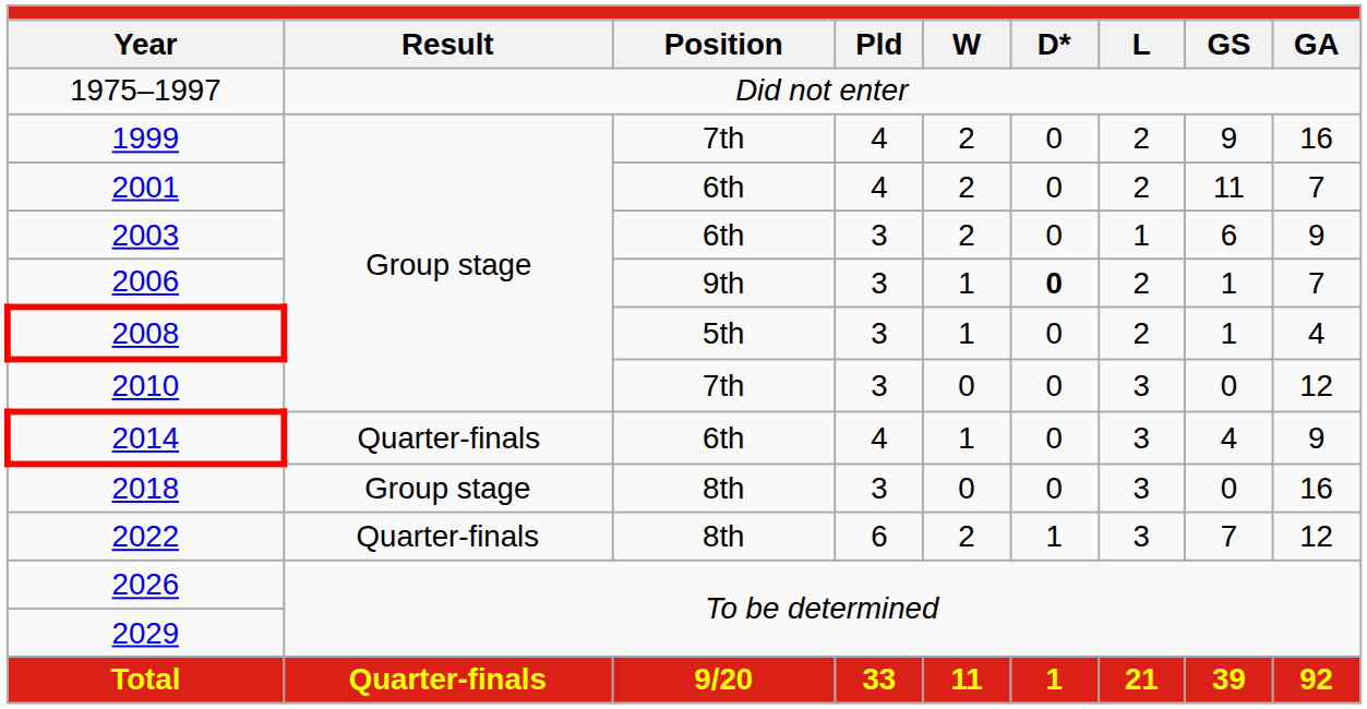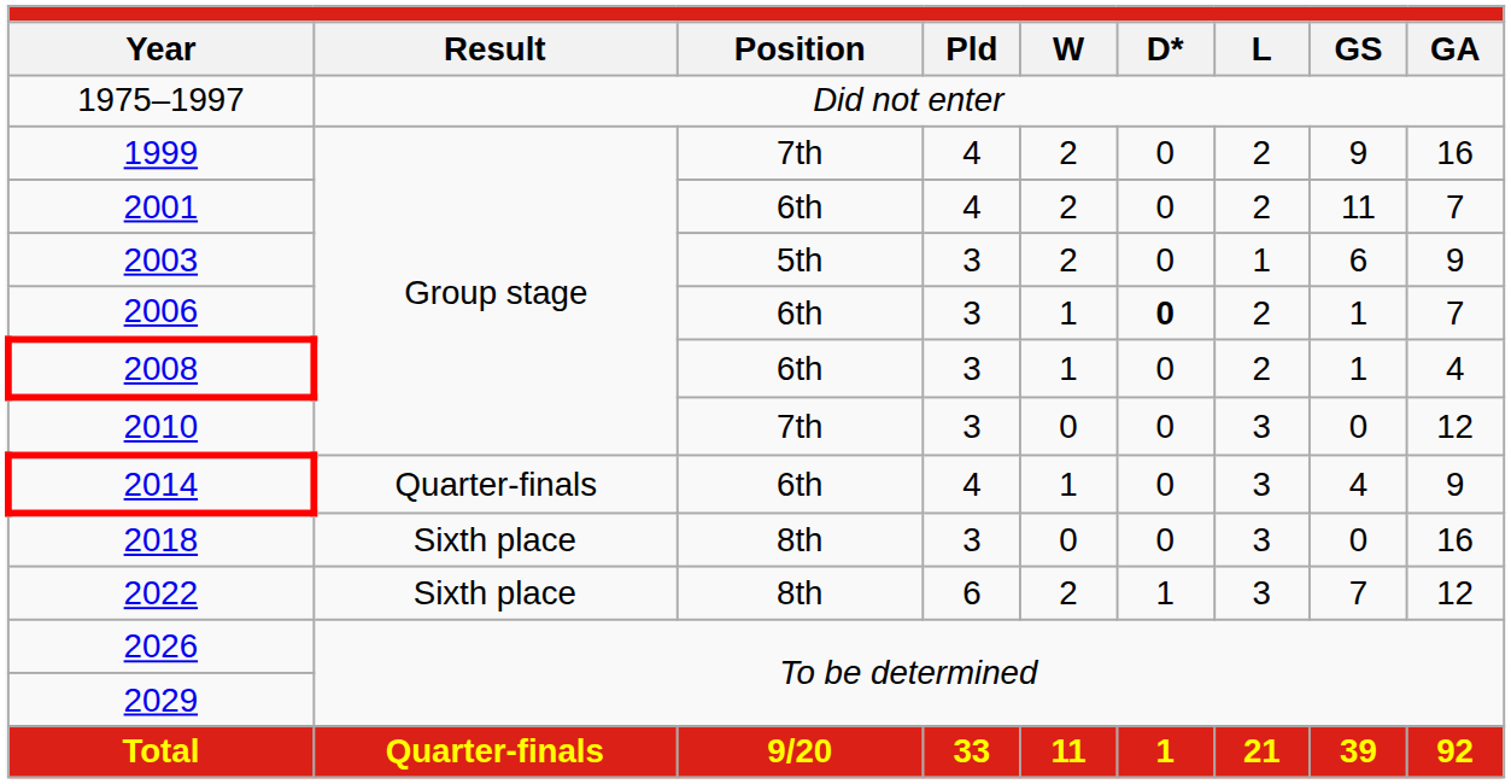2003 | Position: 6th -> 5th
2006 | Position: 9th -> 6th
2008 | Position: 5th -> 6th
2018 | Result: Group stage -> Sixth place
2022 | Result: Quarter-finals -> Sixth place
